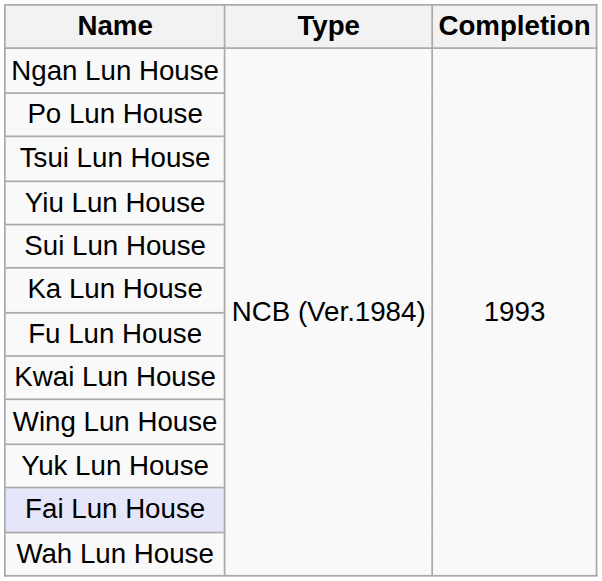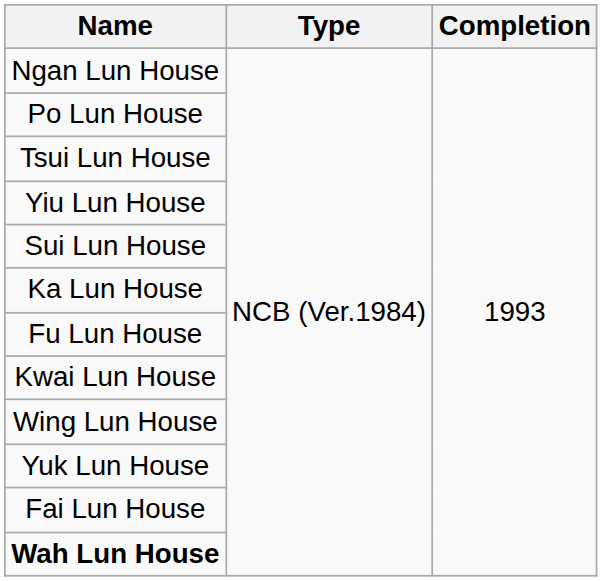Fai Lun House | Name: lavender background -> no background
Wah Lun House | Name: normal -> bold
